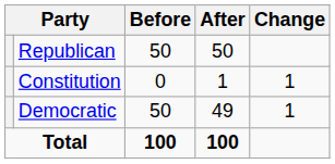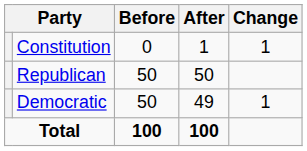rows swapped: Republican <-> Constitution
